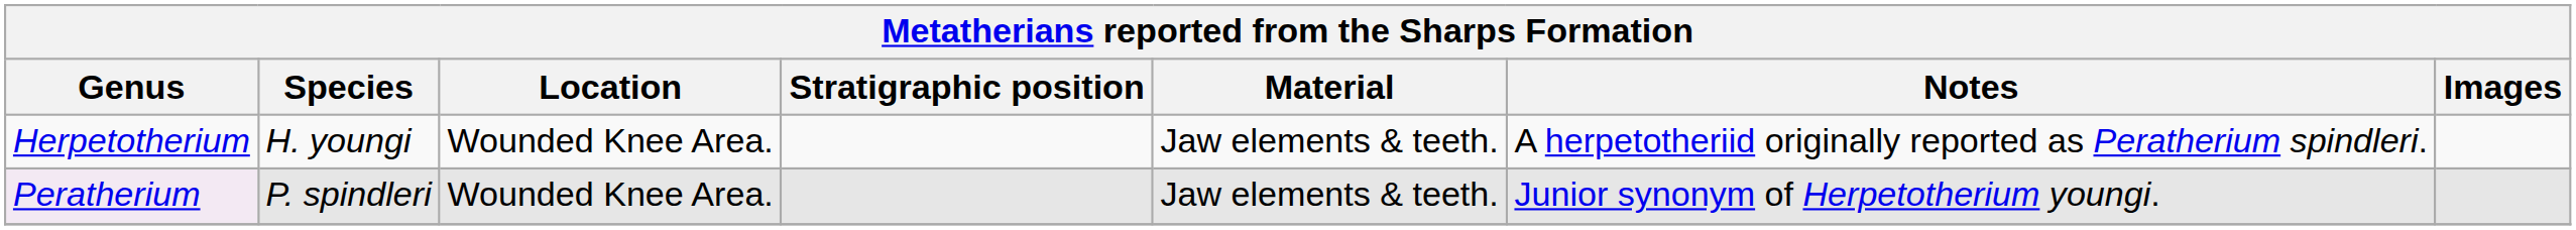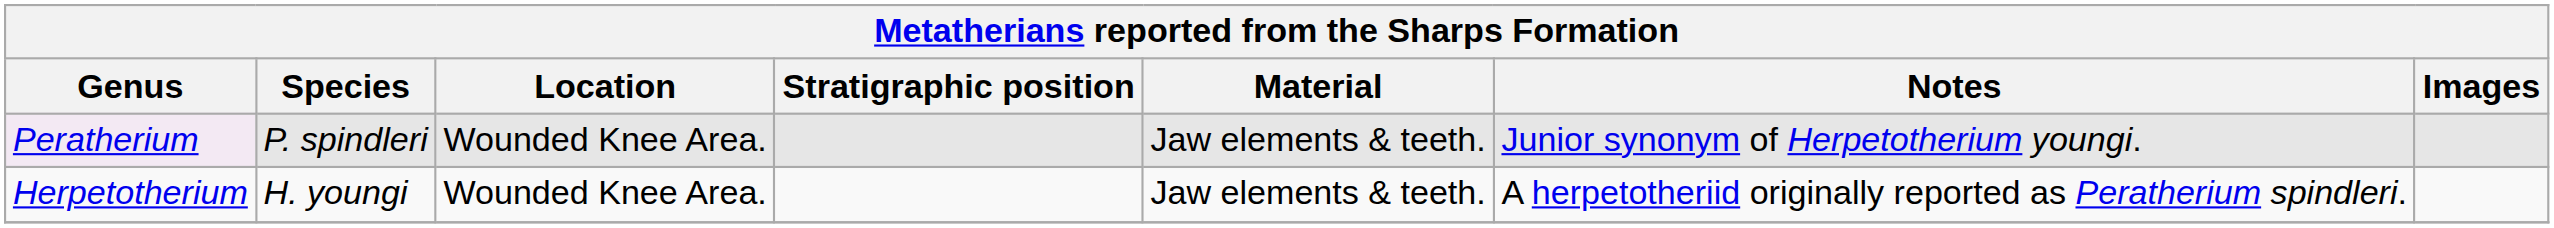rows swapped: Herpetotherium <-> Peratherium
